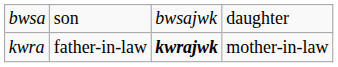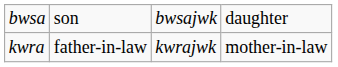kwra | column 3: bold -> normal
